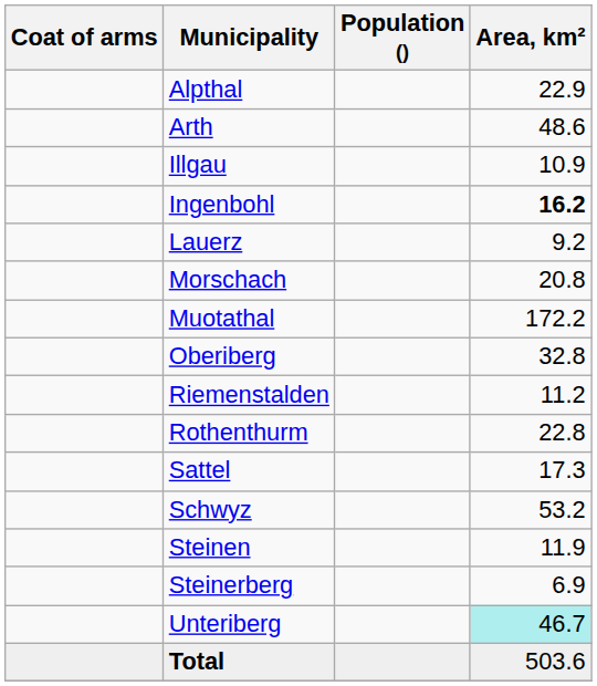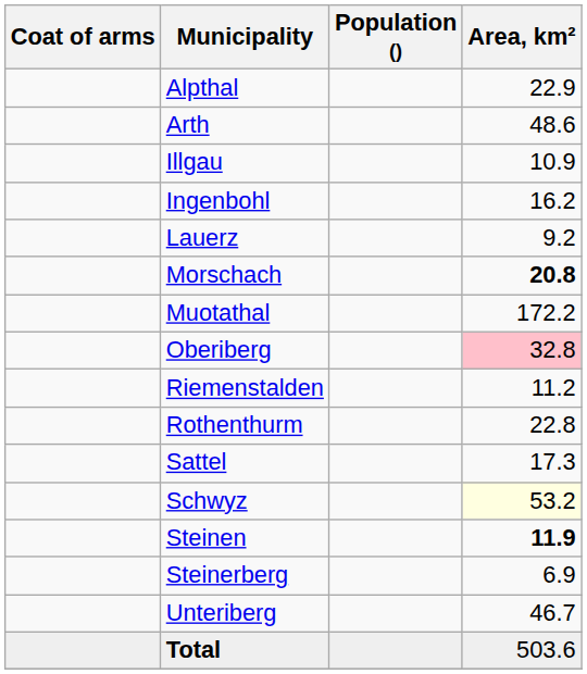Ingenbohl | Area, km²: bold -> normal
Morschach | Area, km²: normal -> bold
Oberiberg | Area, km²: no background -> pink background
Schwyz | Area, km²: no background -> lightyellow background
Steinen | Area, km²: normal -> bold
Unteriberg | Area, km²: paleturquoise background -> no background
